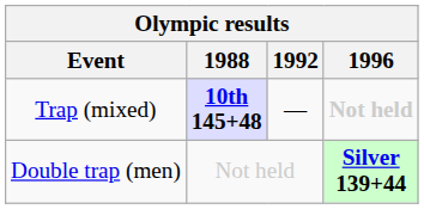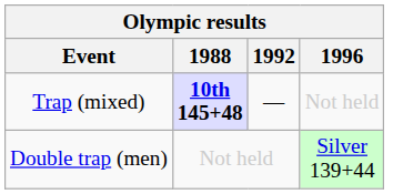Trap (mixed) | 1996: bold -> normal
Double trap (men) | 1996: bold -> normal
